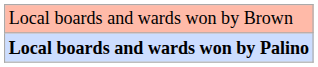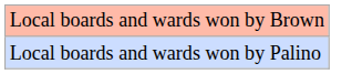row 2 | column 1: bold -> normal
